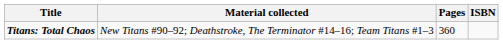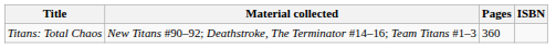row 2 | Title: bold -> normal
